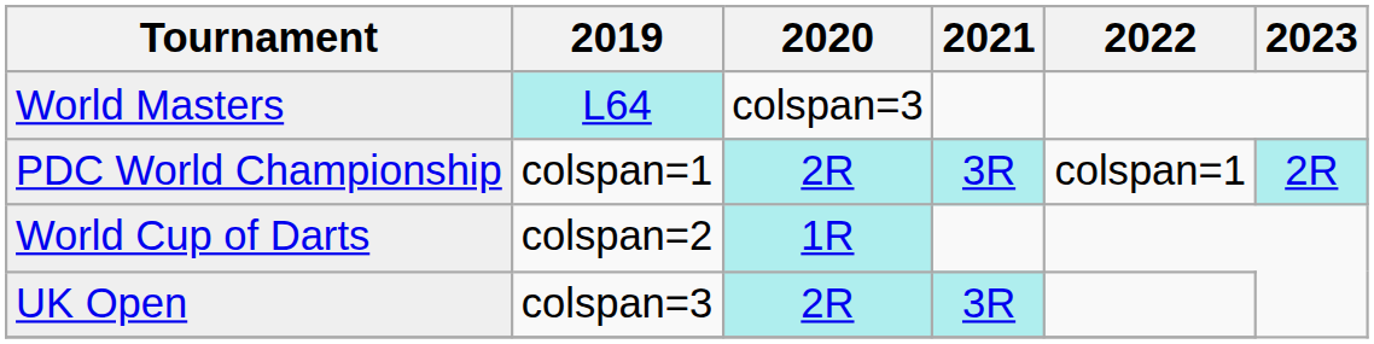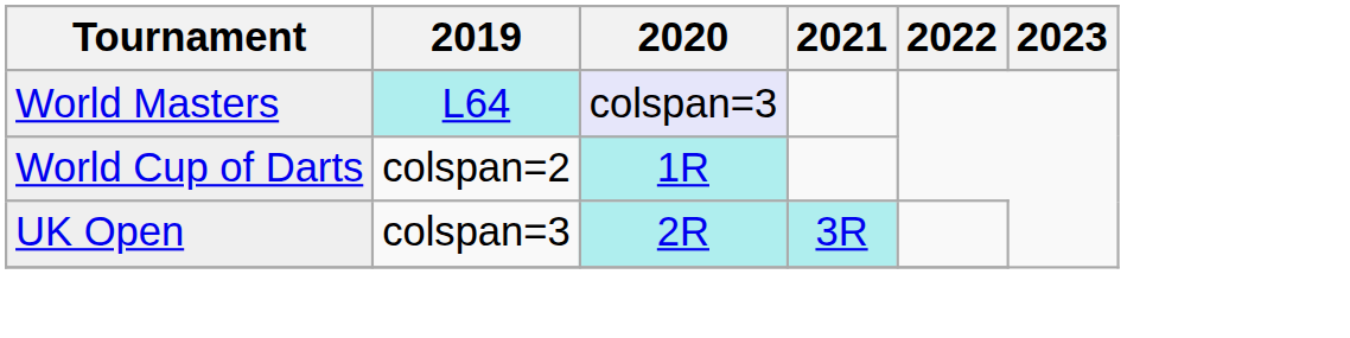World Masters | 2020: no background -> lavender background
- row: PDC World Championship | colspan=1 | 2R | 3R | colspan=1 | 2R
